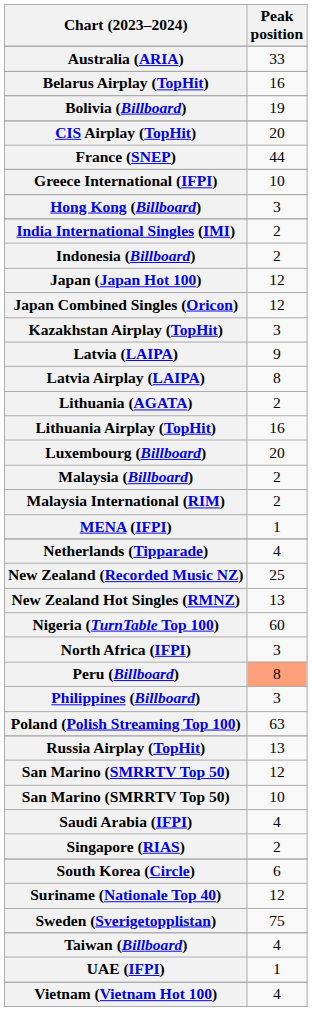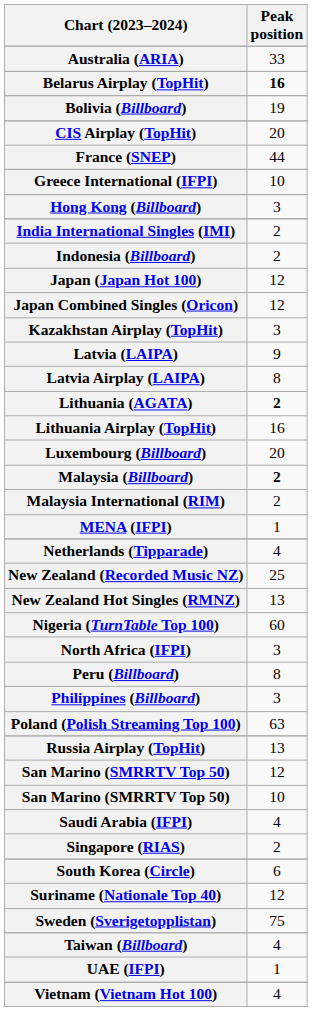row 3 | Peak position: normal -> bold
row 16 | Peak position: normal -> bold
row 19 | Peak position: normal -> bold
row 27 | Peak position: lightsalmon background -> no background
